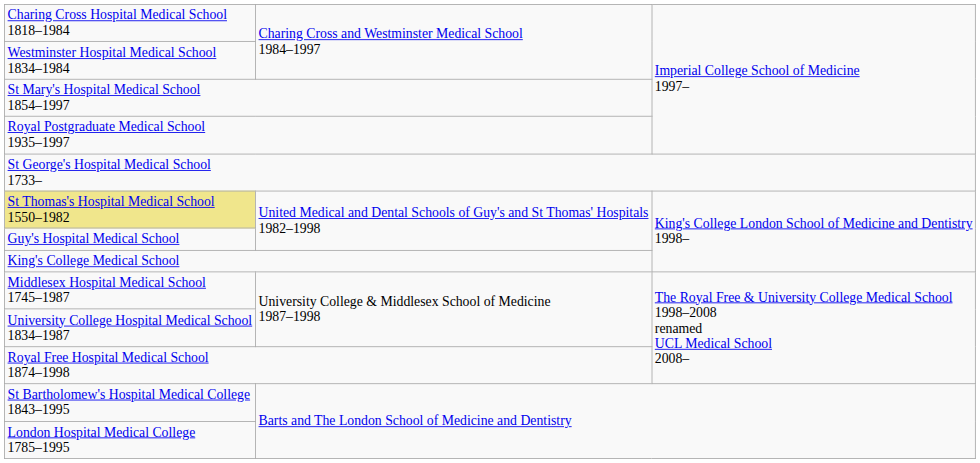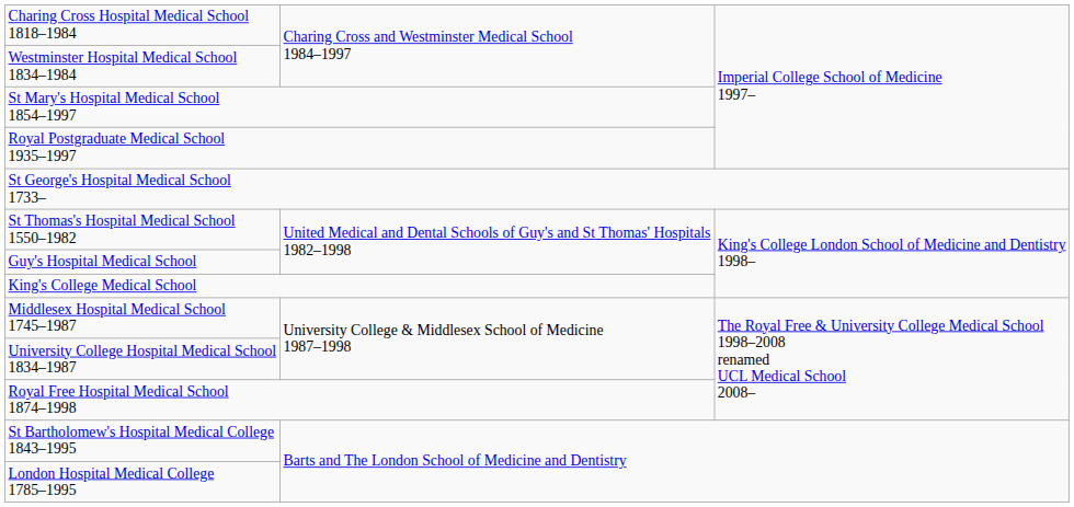St Thomas's Hospital Medical School 1550–1982 | column 1: khaki background -> no background
